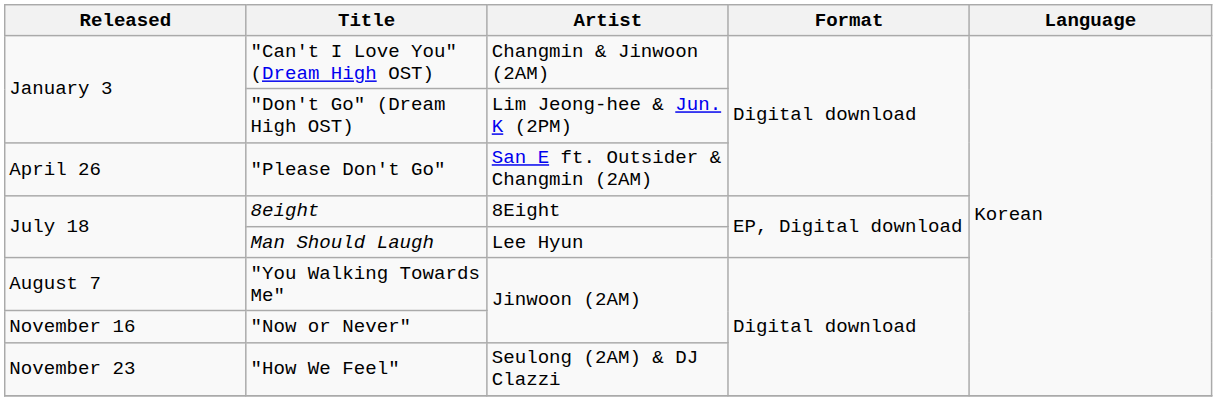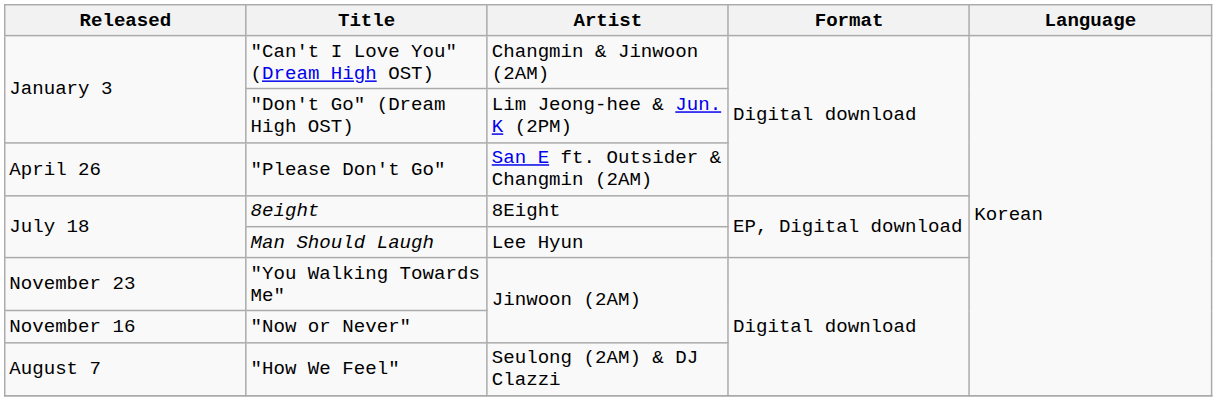"You Walking Towards Me" | Released: August 7 -> November 23
"How We Feel" | Released: November 23 -> August 7
